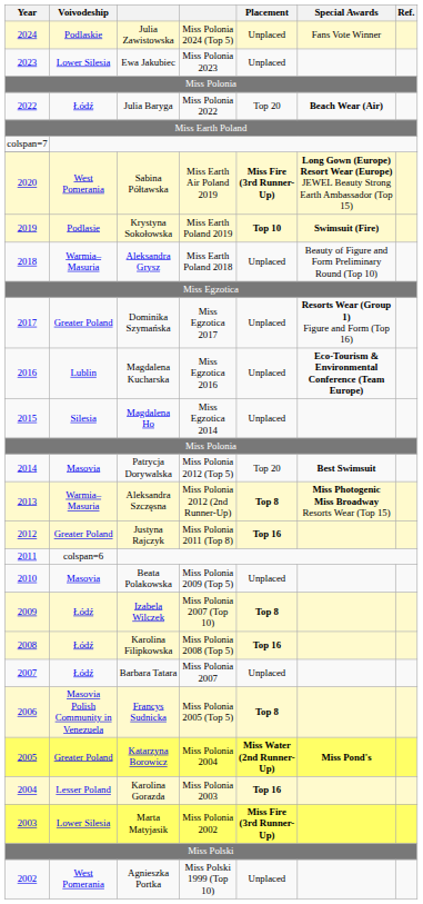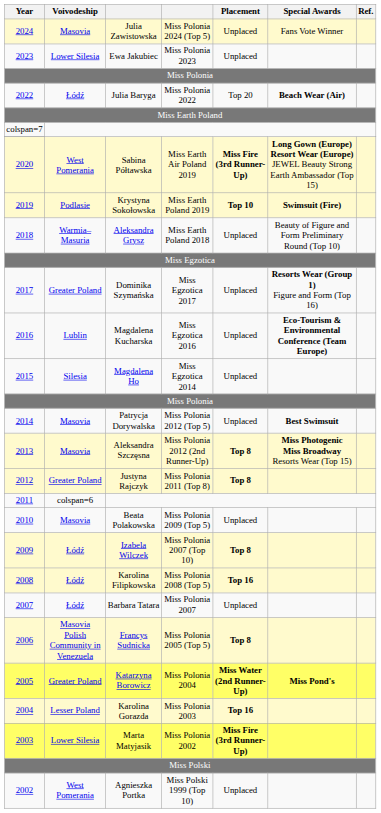Julia Zawistowska | Voivodeship: Podlaskie -> Masovia
Patrycja Dorywalska | Placement: Top 20 -> Unplaced
Aleksandra Szczęsna | Voivodeship: Warmia–Masuria -> Masovia
Justyna Rajczyk | Placement: Top 16 -> Top 8
